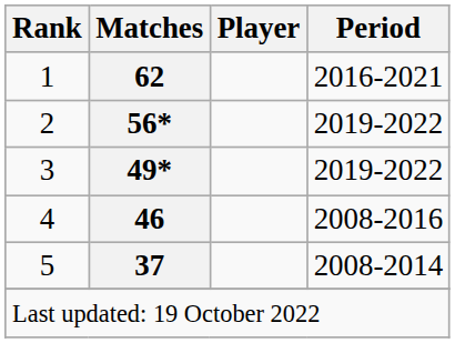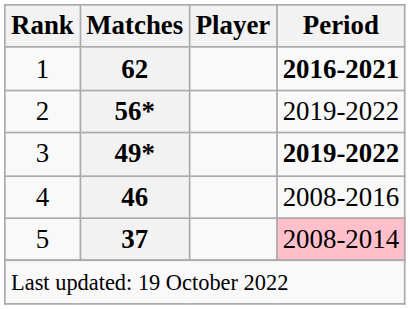1 | Period: normal -> bold
3 | Period: normal -> bold
5 | Period: no background -> pink background
